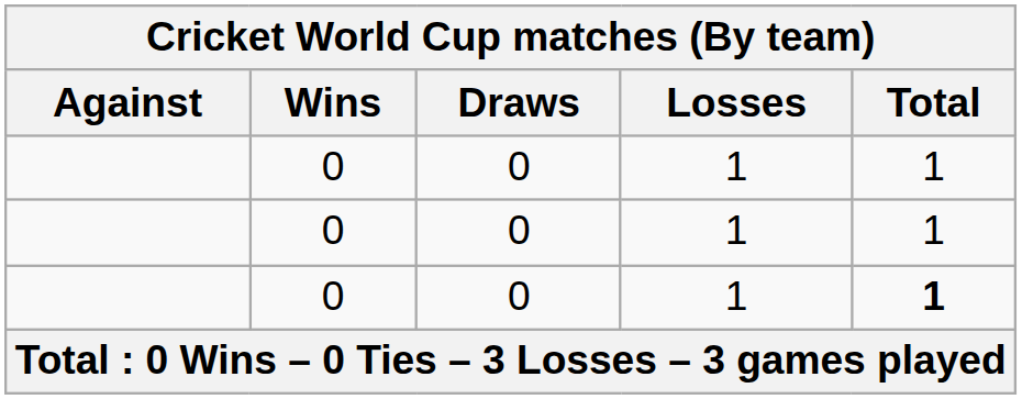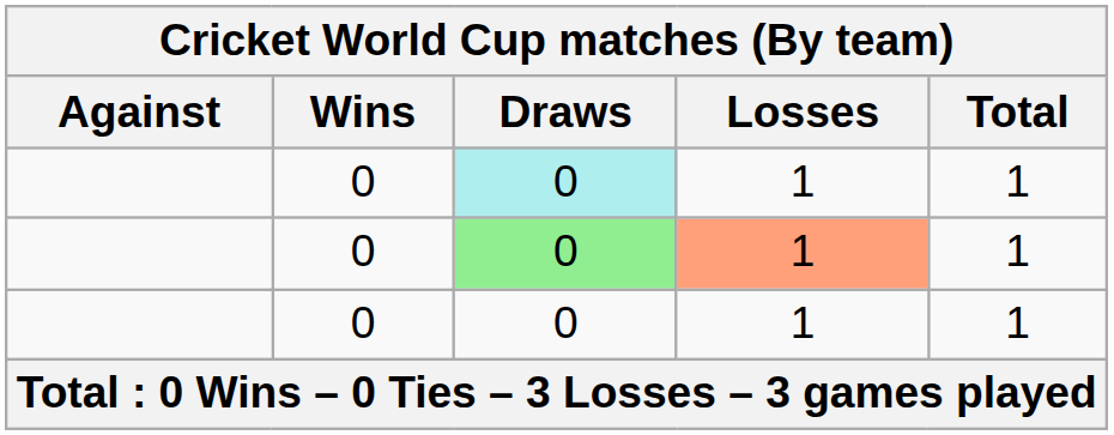row 3 | Draws: no background -> paleturquoise background
row 4 | Draws: no background -> lightgreen background
row 4 | Losses: no background -> lightsalmon background
row 5 | Total: bold -> normal
